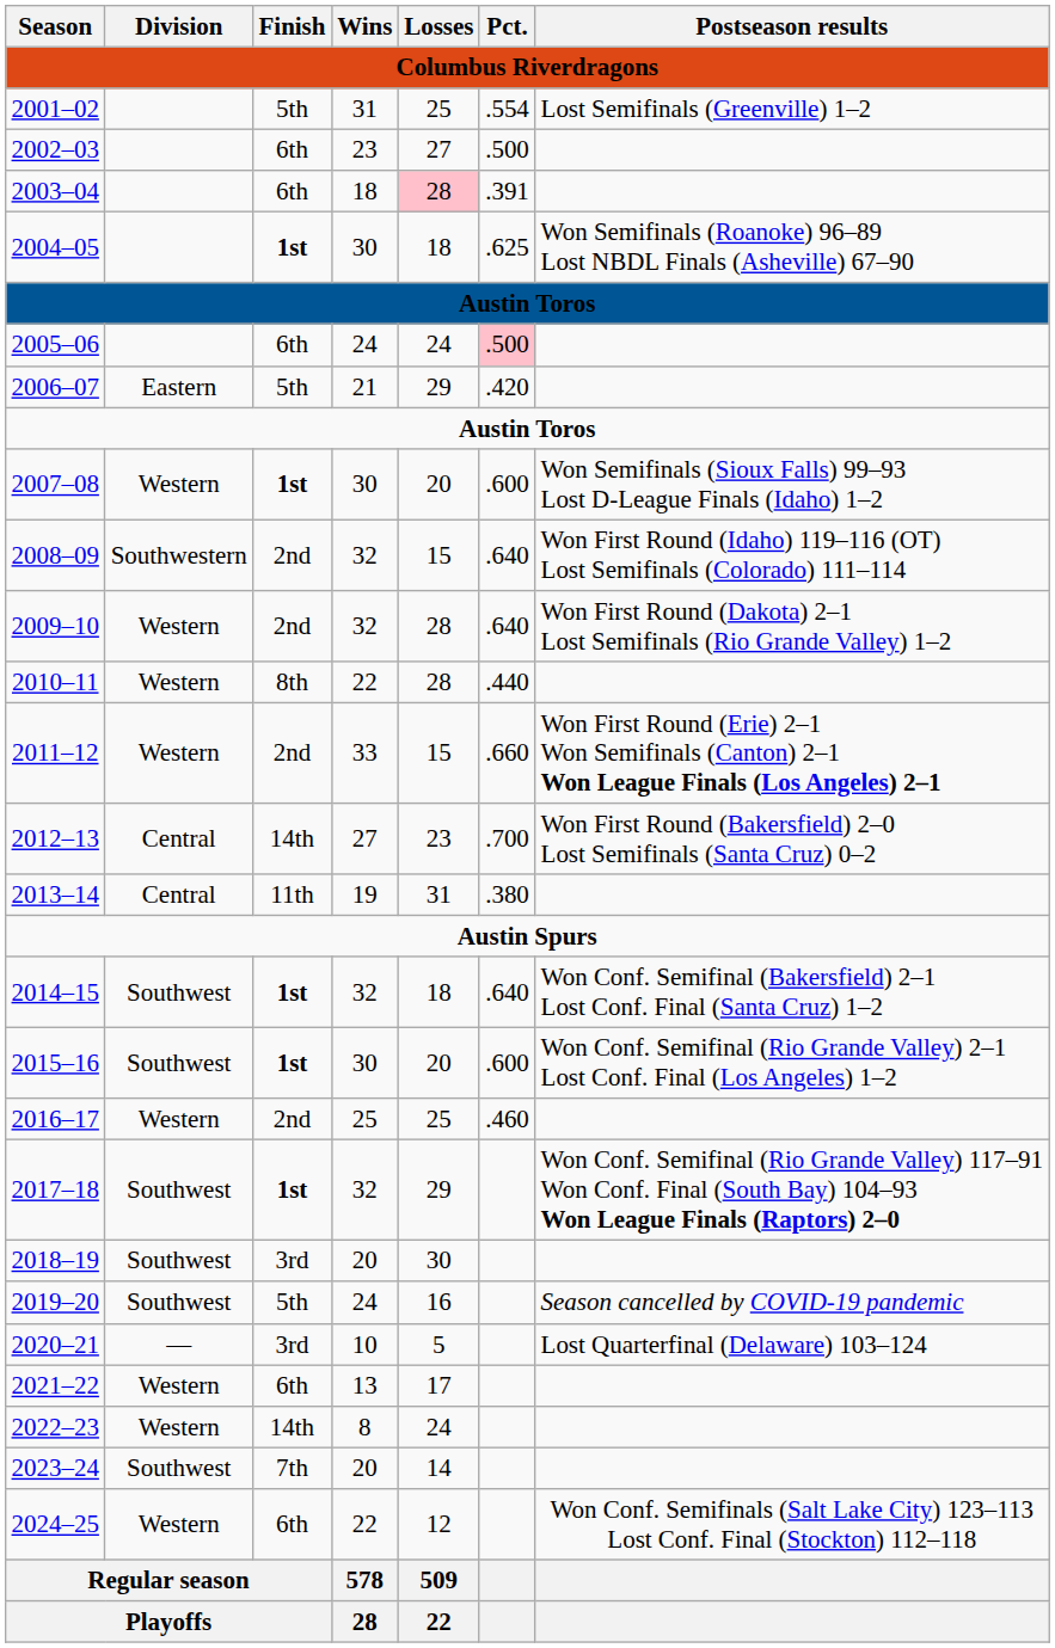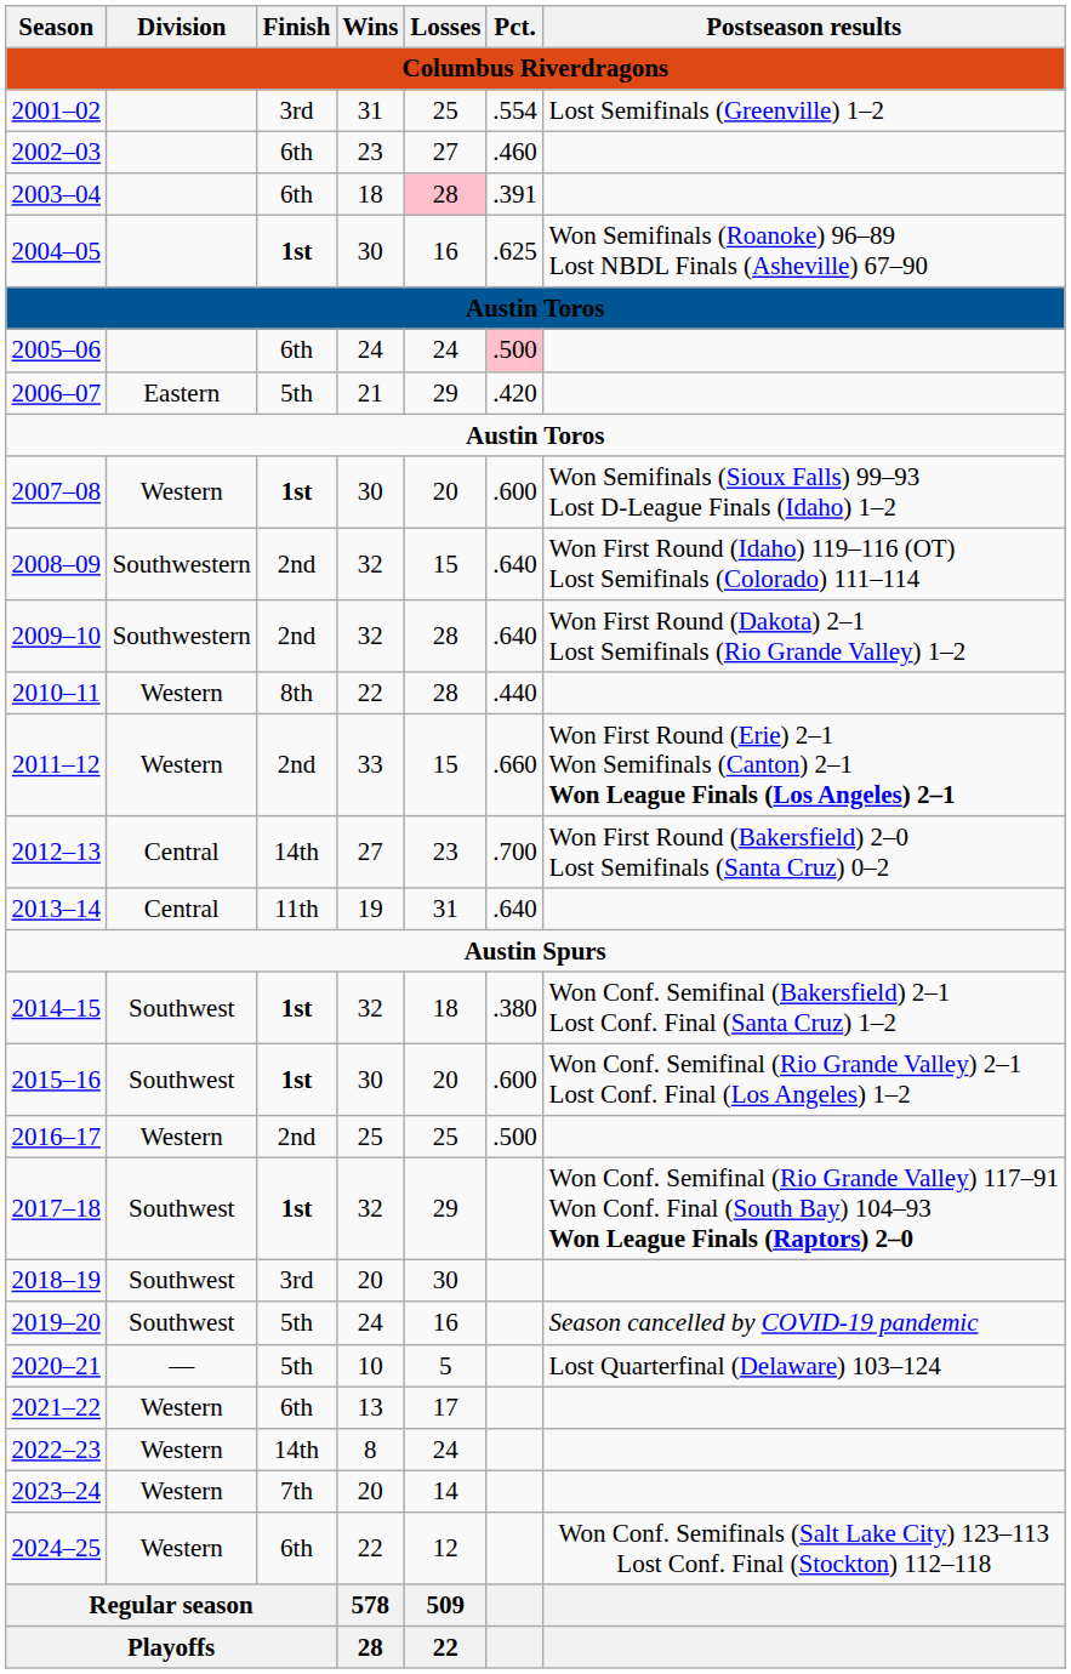2001–02 | Finish: 5th -> 3rd
2002–03 | Pct.: .500 -> .460
2004–05 | Losses: 18 -> 16
2009–10 | Division: Western -> Southwestern
2013–14 | Pct.: .380 -> .640
2014–15 | Pct.: .640 -> .380
2016–17 | Pct.: .460 -> .500
2020–21 | Finish: 3rd -> 5th
2023–24 | Division: Southwest -> Western
